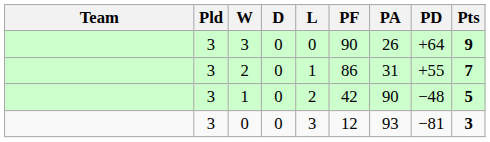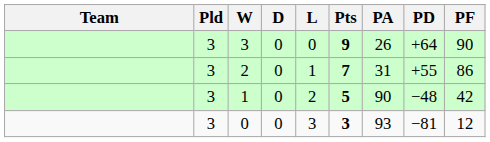columns swapped: PF <-> Pts
